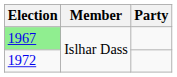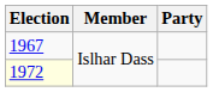1967 | Election: lightgreen background -> no background
1972 | Election: no background -> lightyellow background
